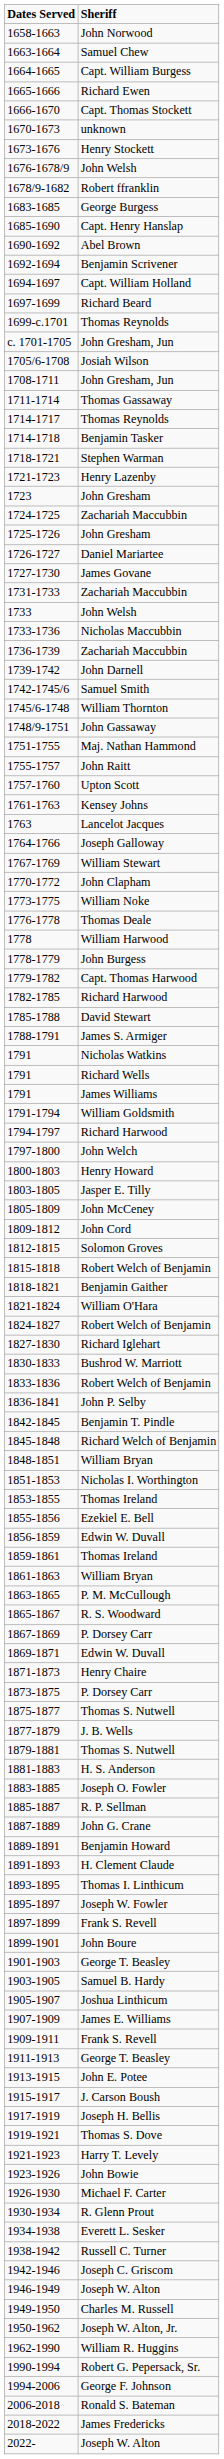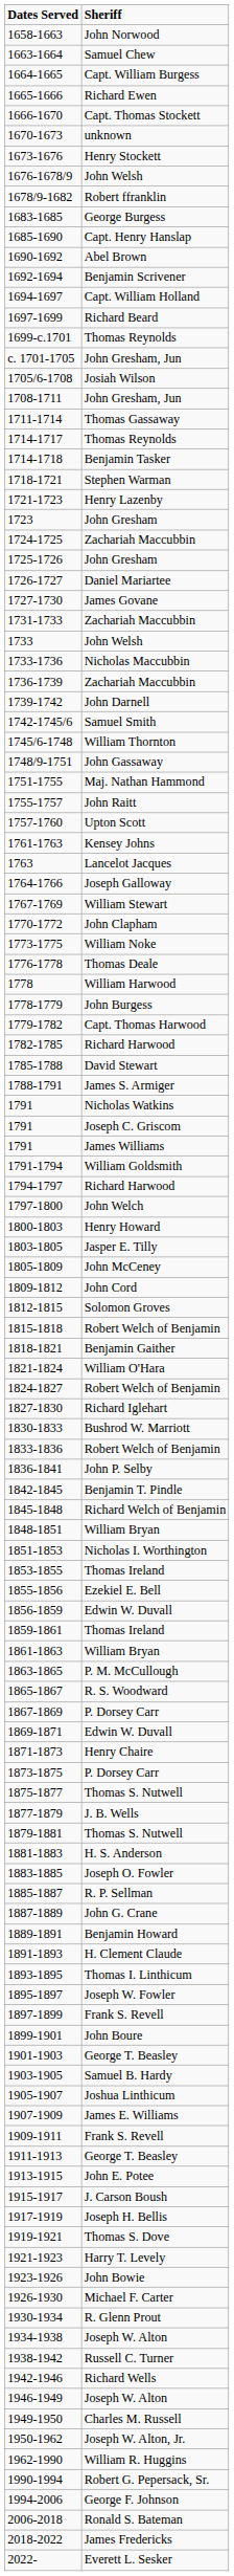row 56 | Sheriff: Richard Wells -> Joseph C. Griscom
row 116 | Sheriff: Everett L. Sesker -> Joseph W. Alton
row 118 | Sheriff: Joseph C. Griscom -> Richard Wells
row 127 | Sheriff: Joseph W. Alton -> Everett L. Sesker
